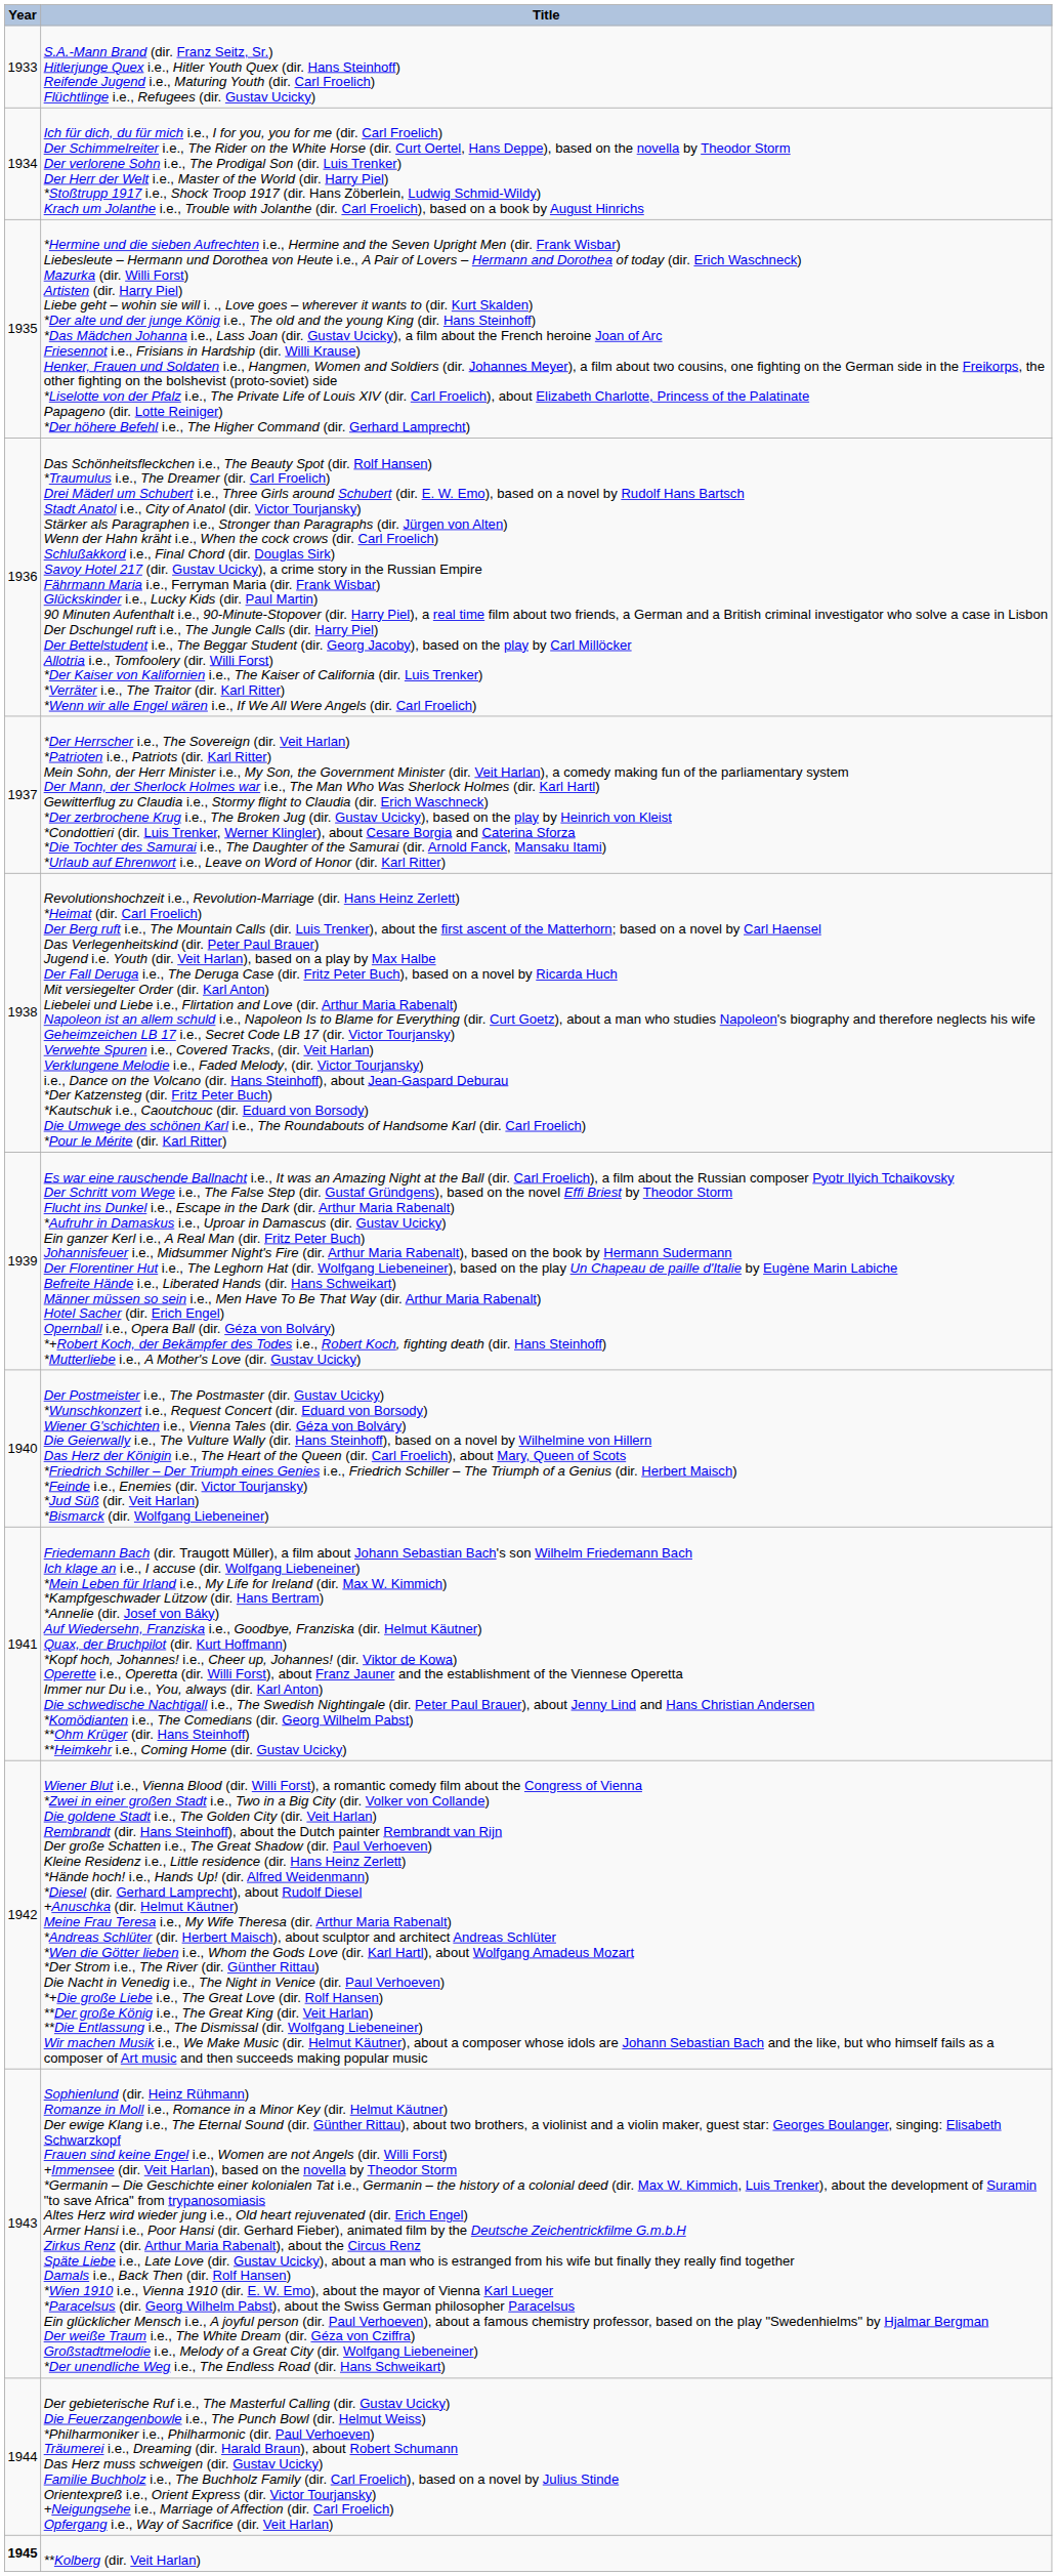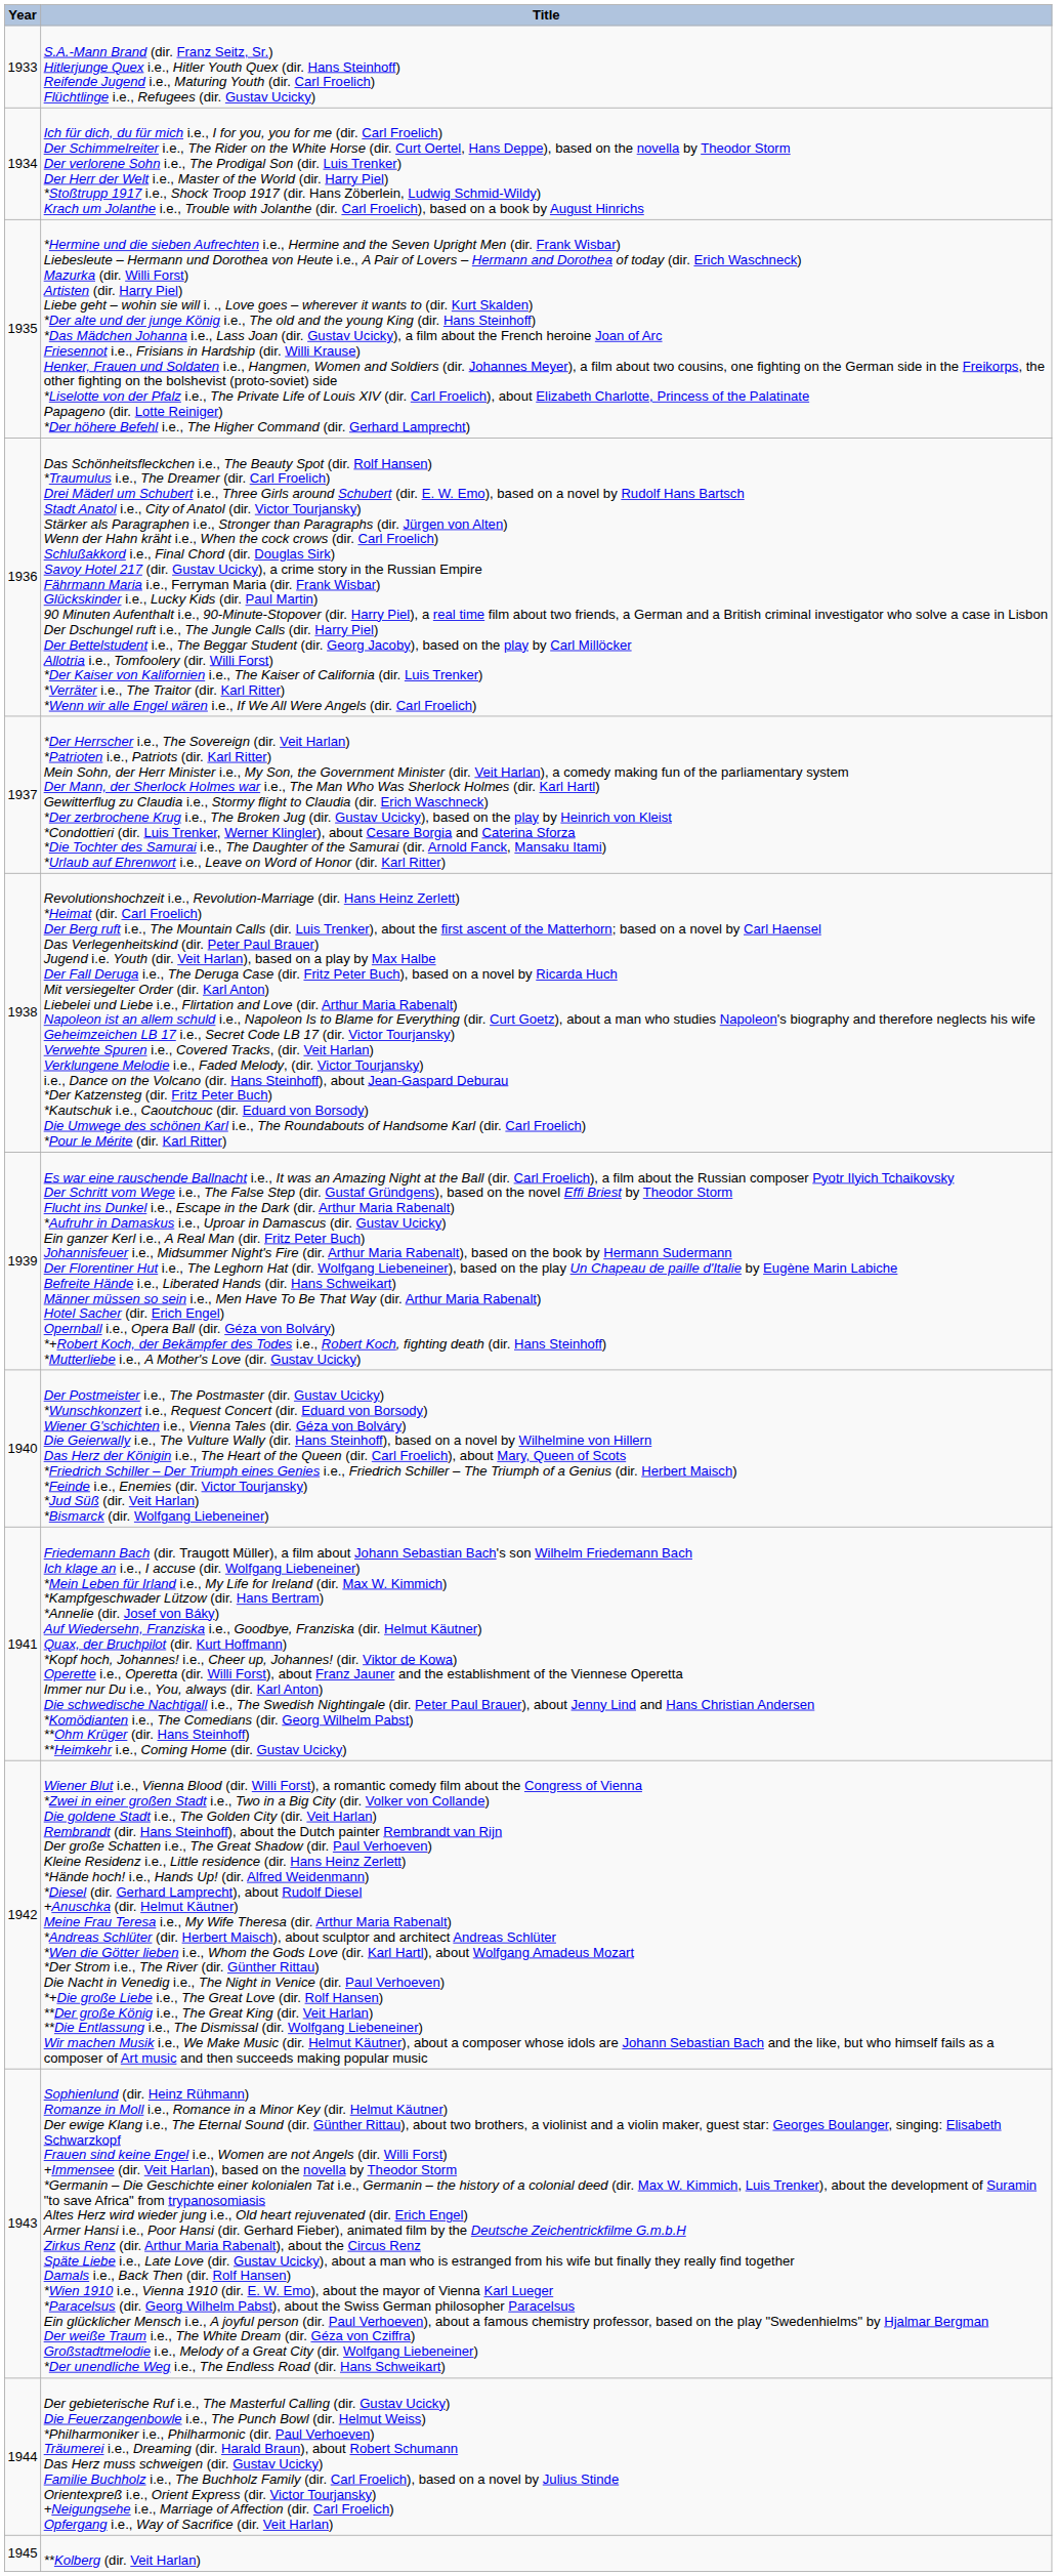**Kolberg (dir. Veit Harlan) | Year: bold -> normal
